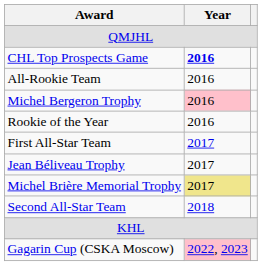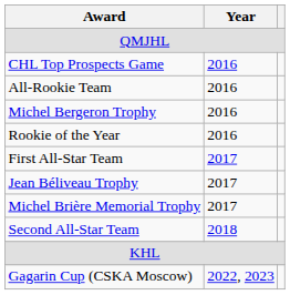CHL Top Prospects Game | Year: bold -> normal
Michel Bergeron Trophy | Year: pink background -> no background
Michel Brière Memorial Trophy | Year: khaki background -> no background
Gagarin Cup (CSKA Moscow) | Year: pink background -> no background
